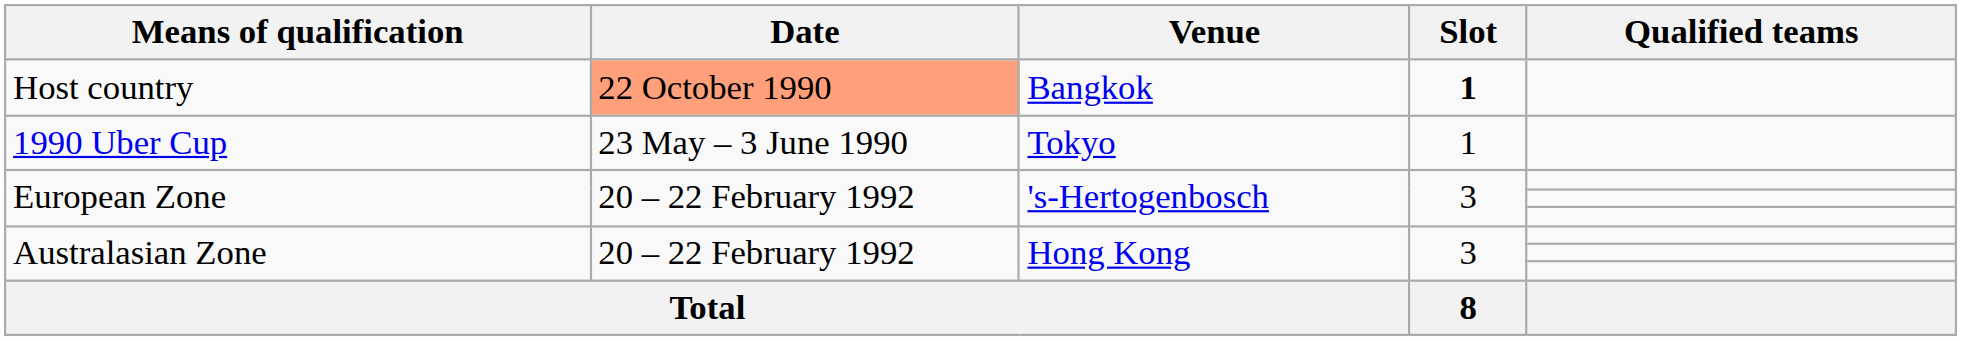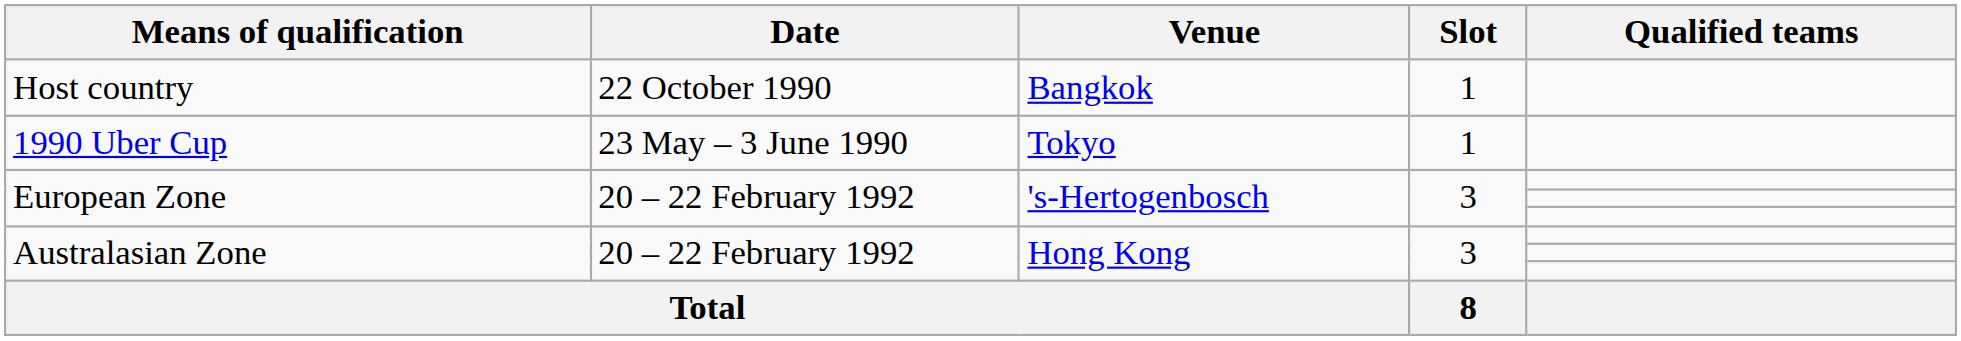Host country | Date: lightsalmon background -> no background
Host country | Slot: bold -> normal
